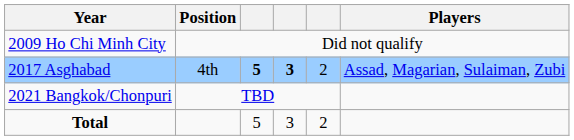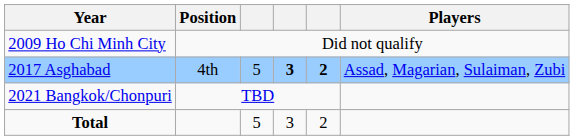2017 Asghabad | column 3: bold -> normal
2017 Asghabad | column 5: normal -> bold
